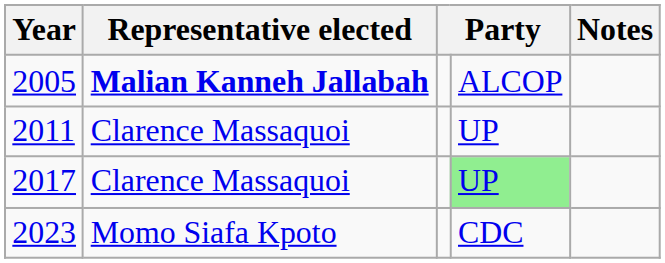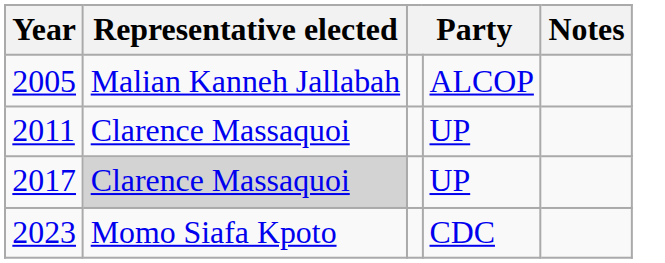2005 | Representative elected: bold -> normal
2017 | Representative elected: no background -> lightgrey background
2017 | column 4: lightgreen background -> no background
